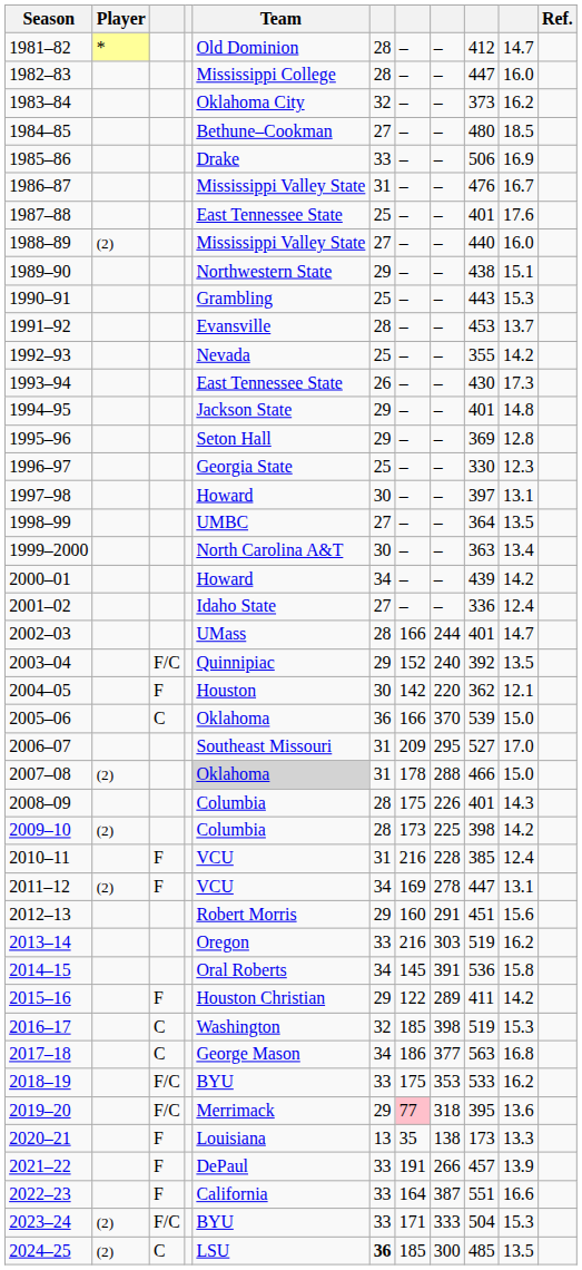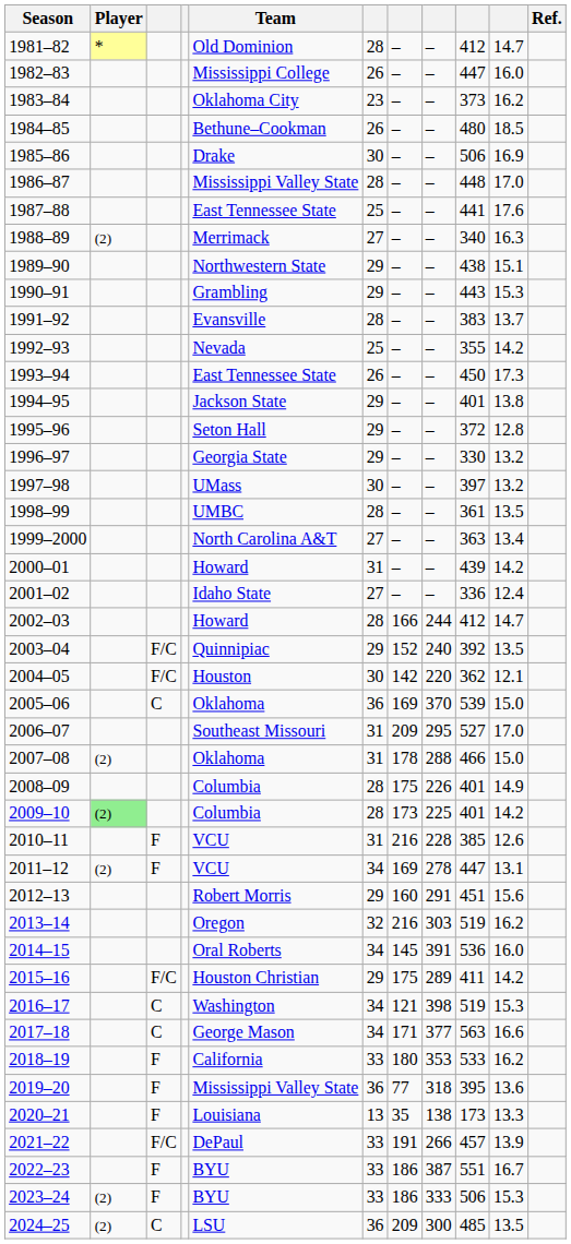1982–83 | column 6: 28 -> 26
1983–84 | column 6: 32 -> 23
1984–85 | column 6: 27 -> 26
1985–86 | column 6: 33 -> 30
1986–87 | column 6: 31 -> 28
1986–87 | column 9: 476 -> 448
1986–87 | column 10: 16.7 -> 17.0
1987–88 | column 9: 401 -> 441
1988–89 | Team: Mississippi Valley State -> Merrimack
1988–89 | column 9: 440 -> 340
1988–89 | column 10: 16.0 -> 16.3
1990–91 | column 6: 25 -> 29
1991–92 | column 9: 453 -> 383
1993–94 | column 9: 430 -> 450
1994–95 | column 10: 14.8 -> 13.8
1995–96 | column 9: 369 -> 372
1996–97 | column 6: 25 -> 29
1996–97 | column 10: 12.3 -> 13.2
1997–98 | Team: Howard -> UMass
1997–98 | column 10: 13.1 -> 13.2
1998–99 | column 6: 27 -> 28
1998–99 | column 9: 364 -> 361
1999–2000 | column 6: 30 -> 27
2000–01 | column 6: 34 -> 31
2002–03 | Team: UMass -> Howard
2002–03 | column 9: 401 -> 412
2004–05 | column 3: F -> F/C
2005–06 | column 7: 166 -> 169
2007–08 | Team: lightgrey background -> no background
2008–09 | column 10: 14.3 -> 14.9
2009–10 | Player: no background -> lightgreen background
2009–10 | column 9: 398 -> 401
2010–11 | column 10: 12.4 -> 12.6
2013–14 | column 6: 33 -> 32
2014–15 | column 10: 15.8 -> 16.0
2015–16 | column 3: F -> F/C
2015–16 | column 7: 122 -> 175
2016–17 | column 6: 32 -> 34
2016–17 | column 7: 185 -> 121
2017–18 | column 7: 186 -> 171
2017–18 | column 10: 16.8 -> 16.6
2018–19 | column 3: F/C -> F
2018–19 | Team: BYU -> California
2018–19 | column 7: 175 -> 180
2019–20 | column 3: F/C -> F
2019–20 | Team: Merrimack -> Mississippi Valley State
2019–20 | column 6: 29 -> 36
2019–20 | column 7: pink background -> no background
2021–22 | column 3: F -> F/C
2022–23 | Team: California -> BYU
2022–23 | column 7: 164 -> 186
2022–23 | column 10: 16.6 -> 16.7
2023–24 | column 3: F/C -> F
2023–24 | column 7: 171 -> 186
2023–24 | column 9: 504 -> 506
2024–25 | column 6: bold -> normal
2024–25 | column 7: 185 -> 209
